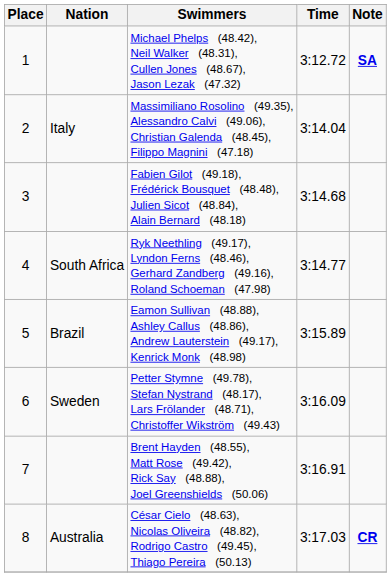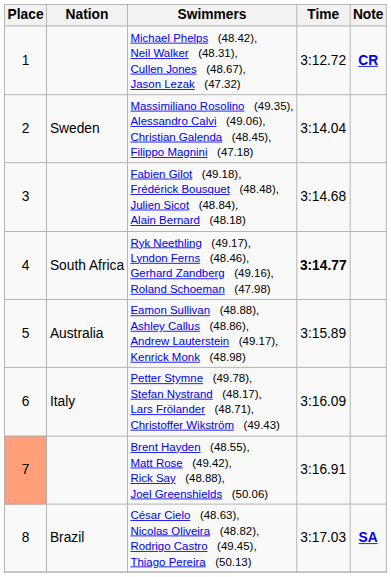row 2 | Note: SA -> CR
row 3 | Nation: Italy -> Sweden
row 5 | Time: normal -> bold
row 6 | Nation: Brazil -> Australia
row 7 | Nation: Sweden -> Italy
row 8 | Place: no background -> lightsalmon background
row 9 | Nation: Australia -> Brazil
row 9 | Note: CR -> SA
